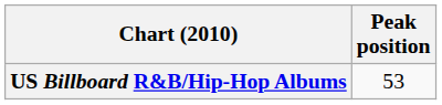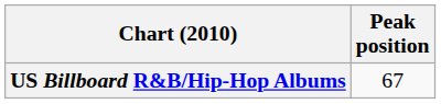US Billboard R&B/Hip-Hop Albums | Peak position: 53 -> 67
